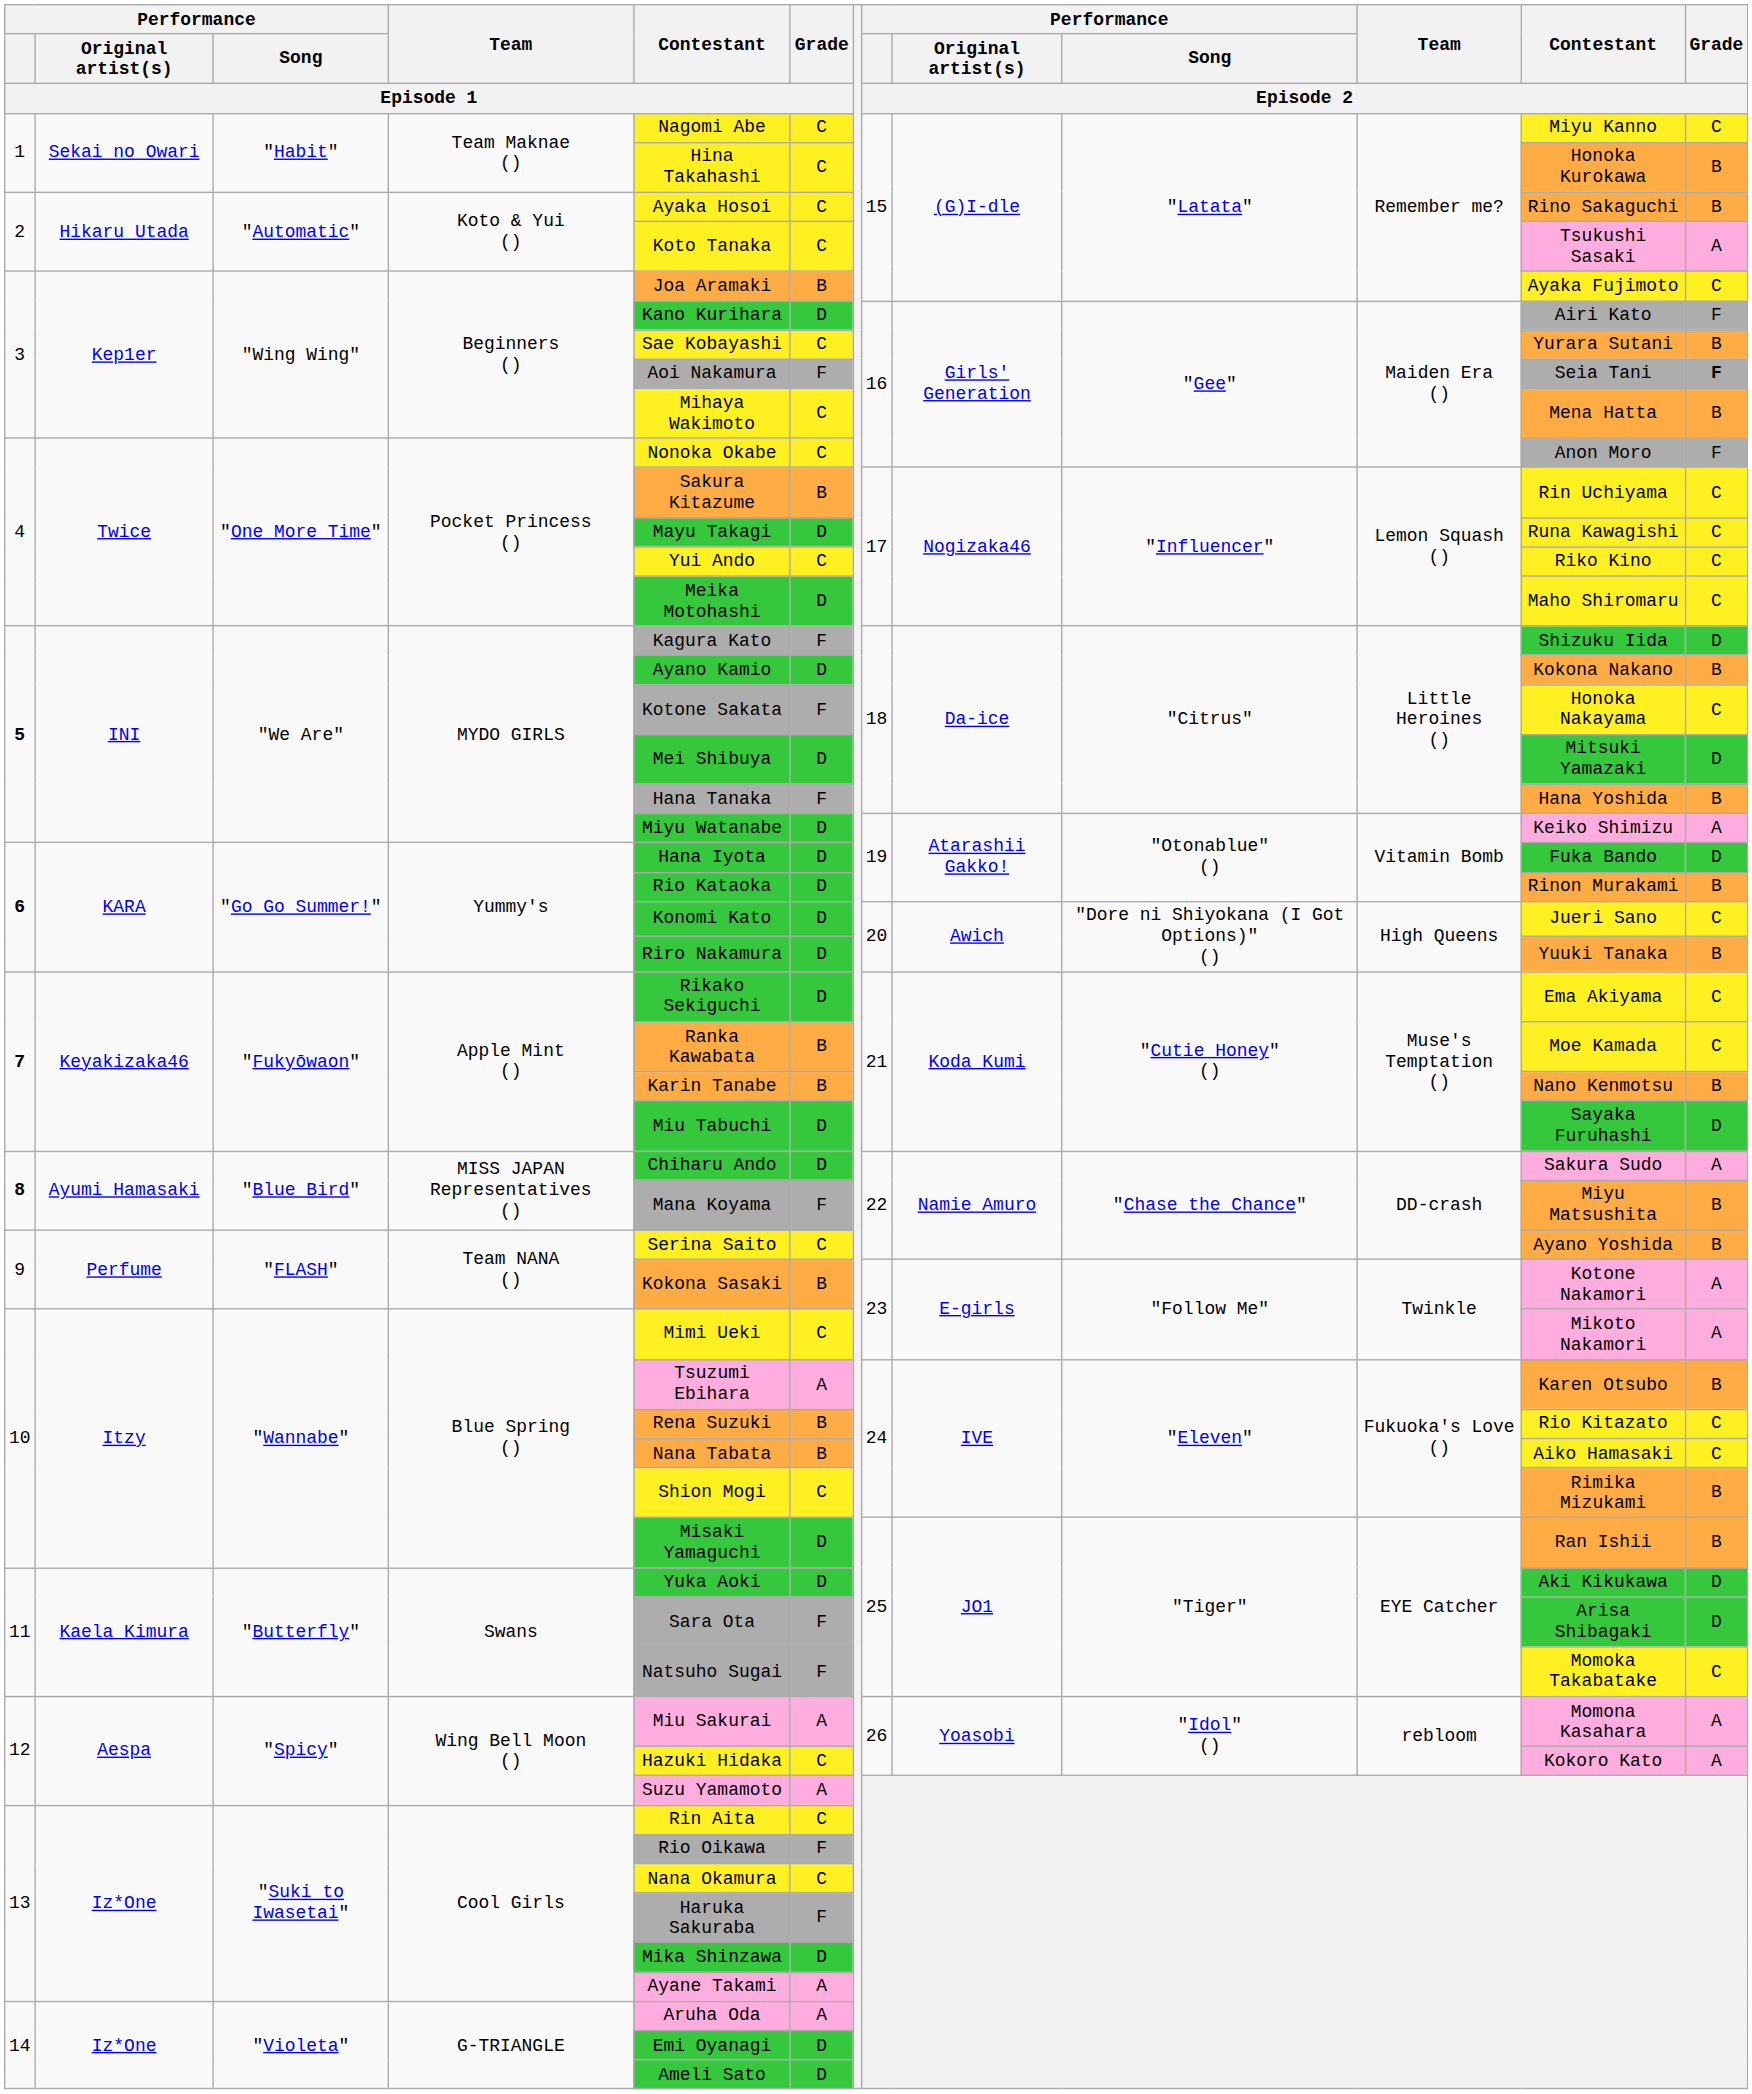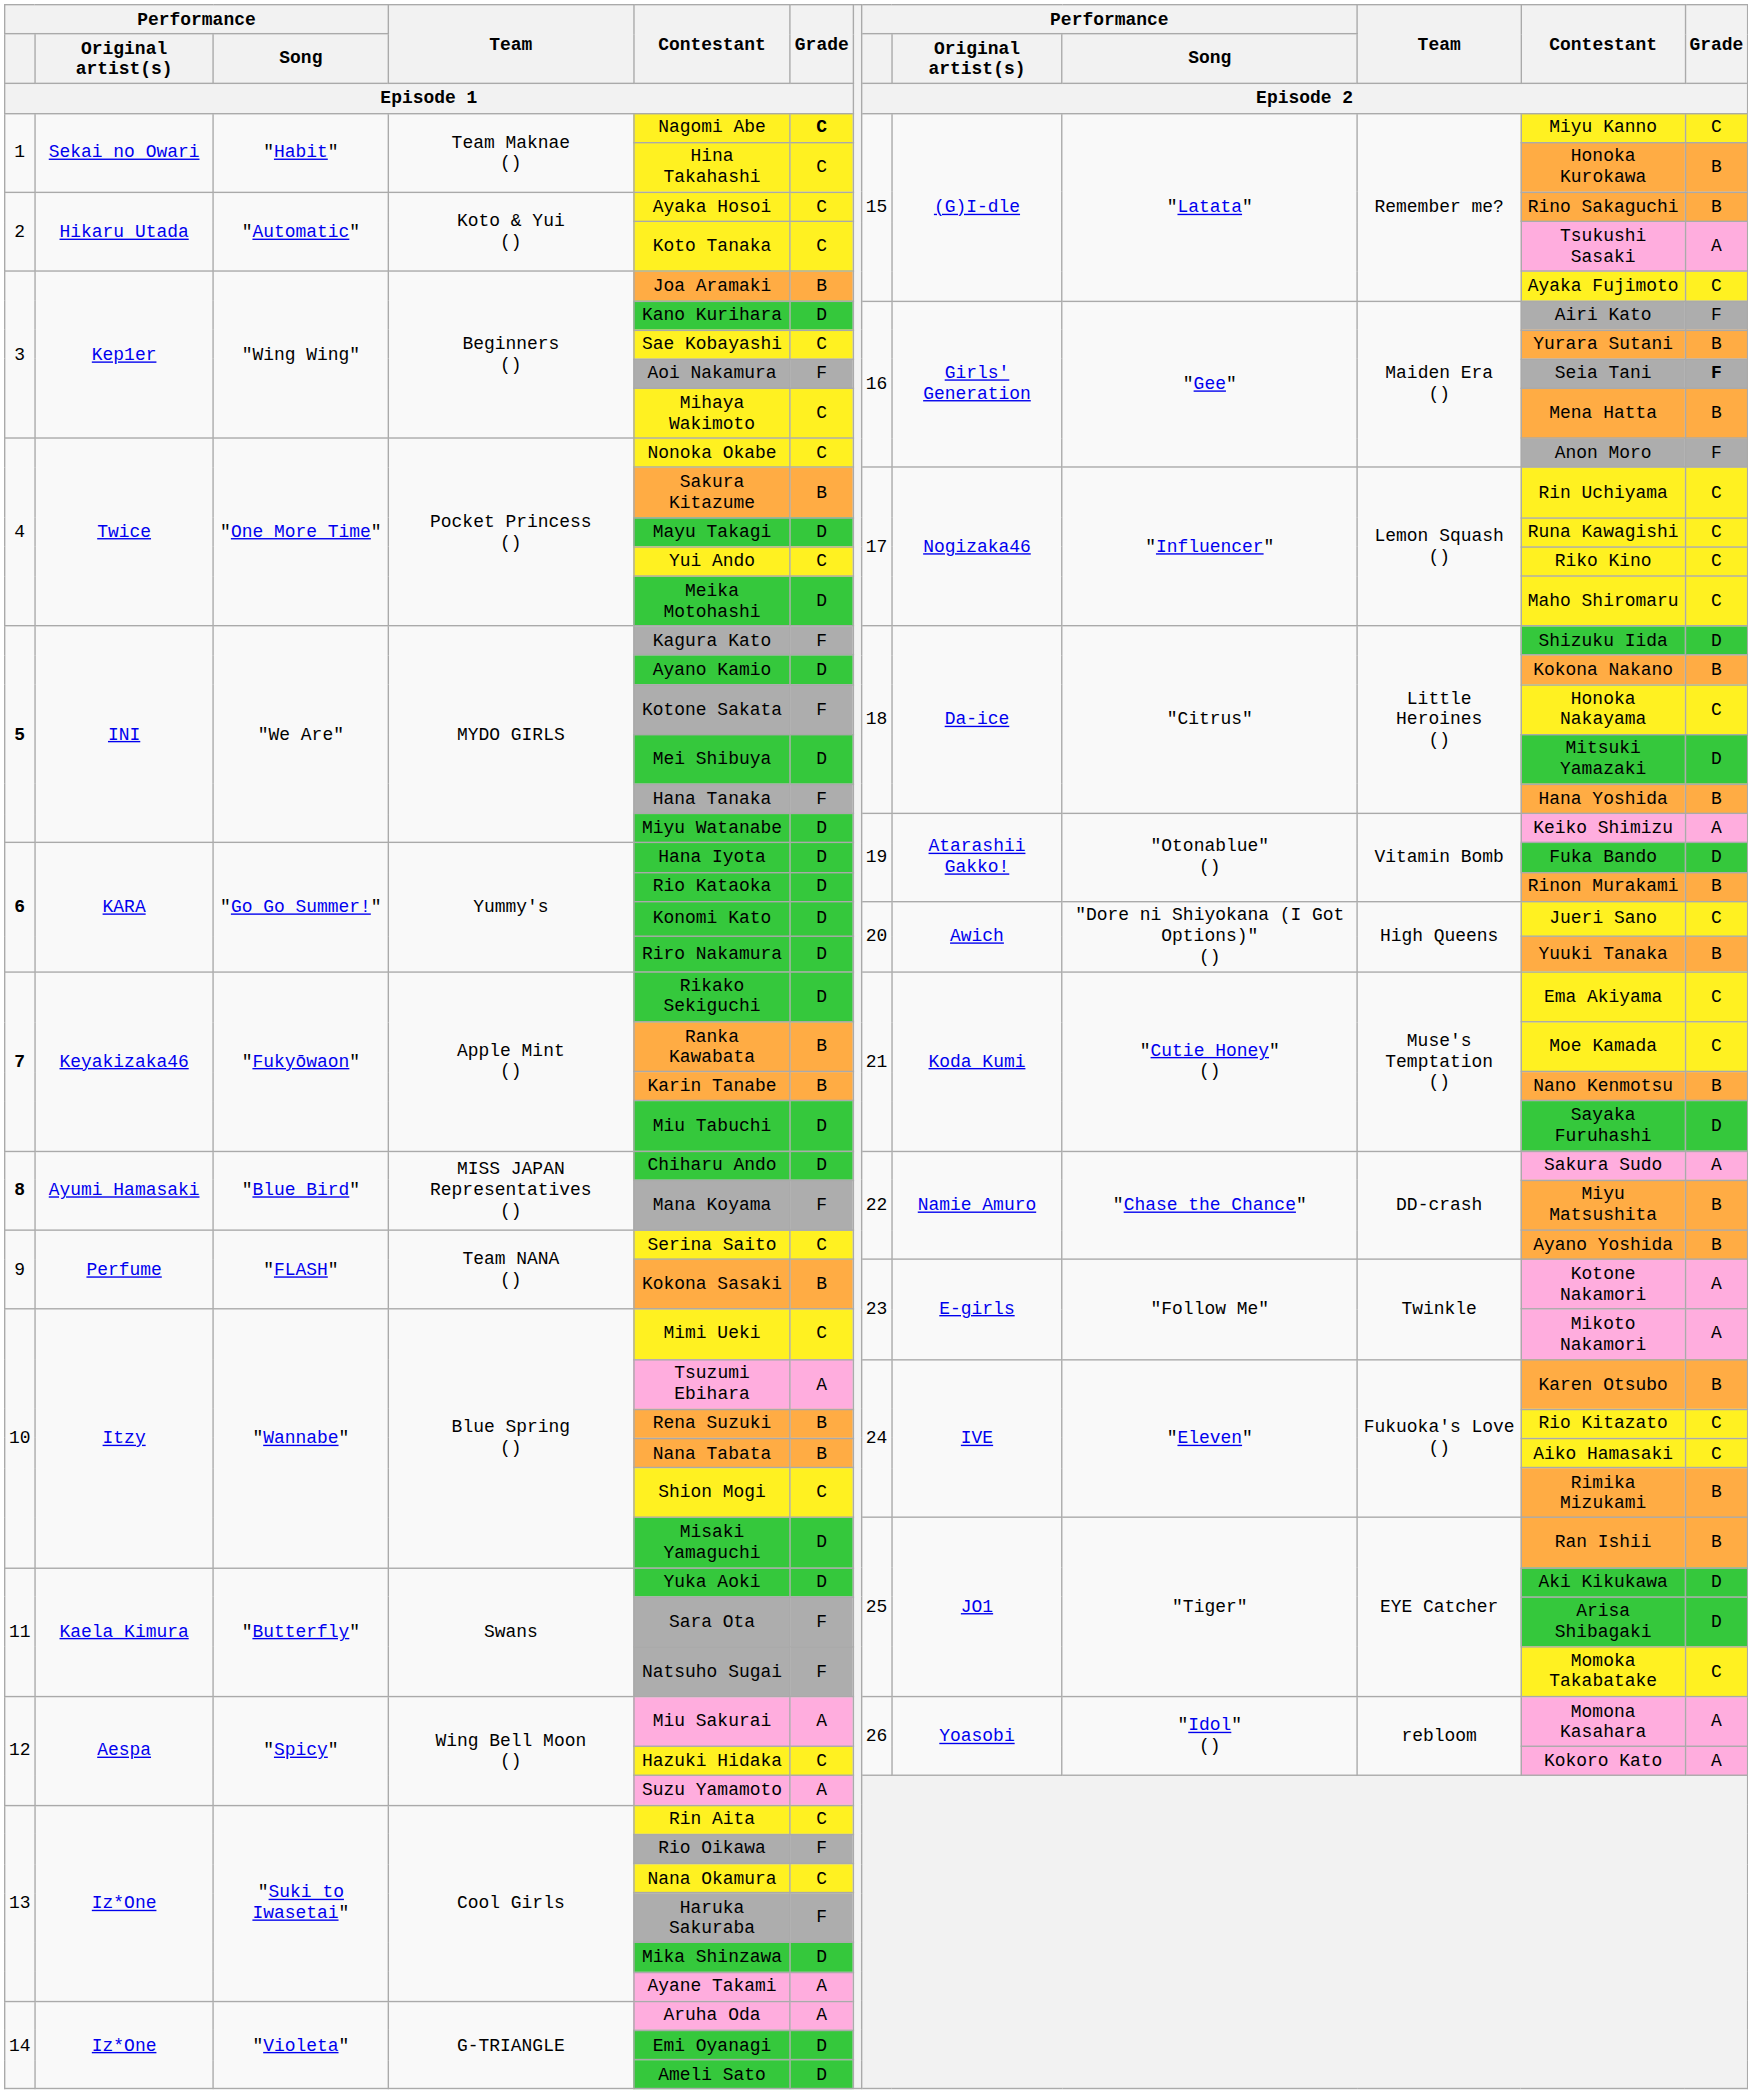row 4 | Grade / Episode 1: normal -> bold
